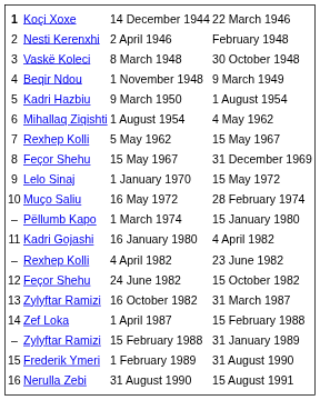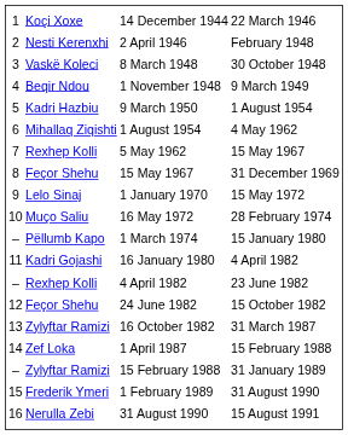14 December 1944 | column 1: bold -> normal
